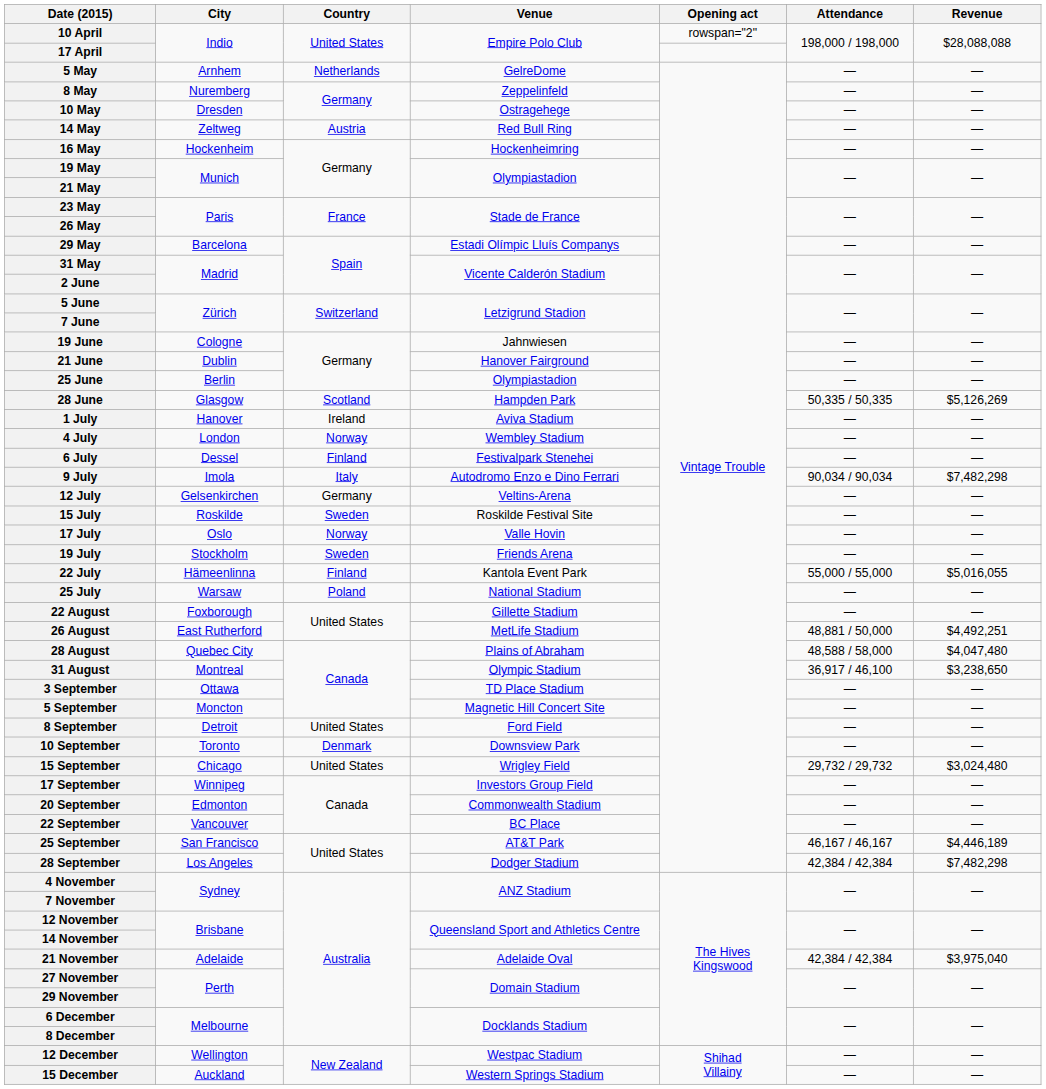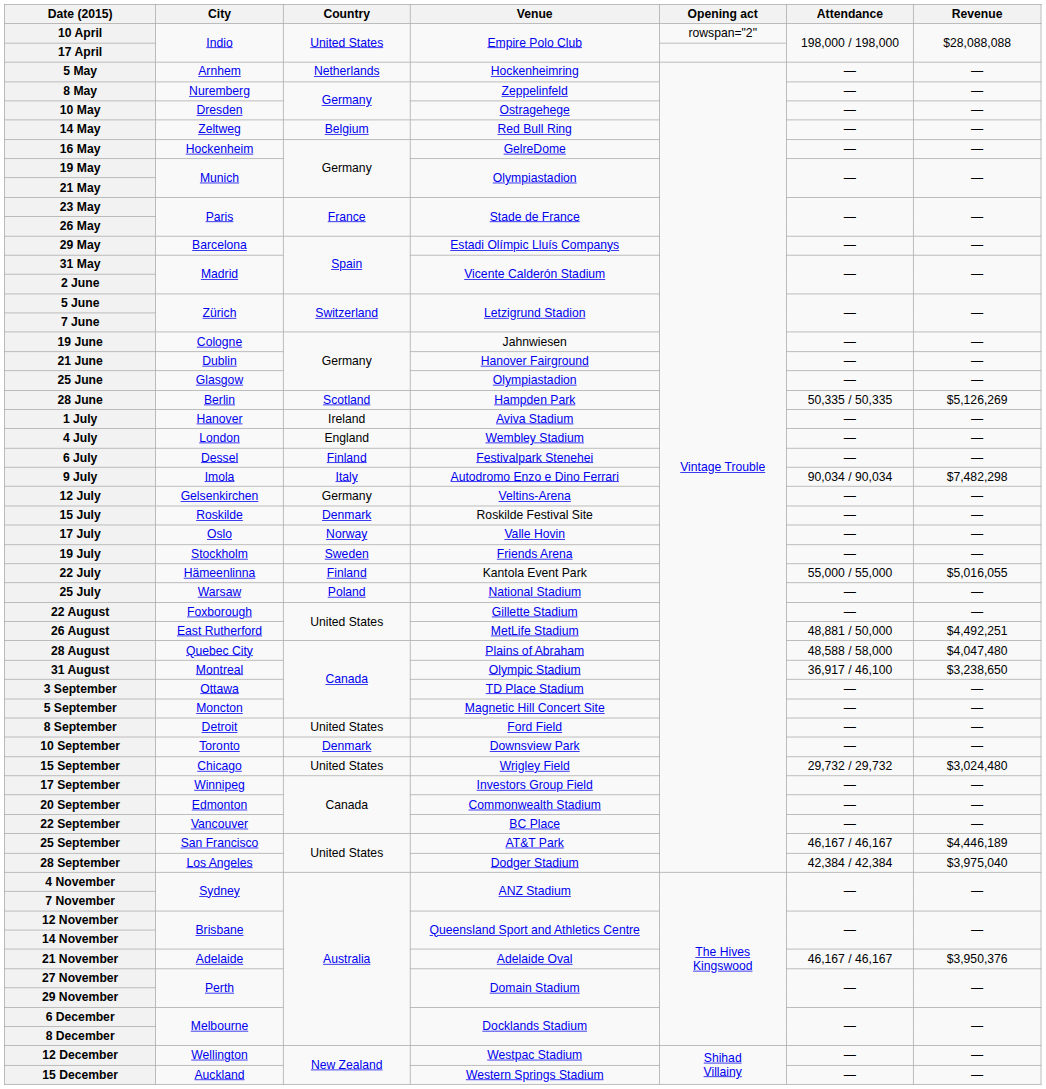5 May | Venue: GelreDome -> Hockenheimring
14 May | Country: Austria -> Belgium
16 May | Venue: Hockenheimring -> GelreDome
25 June | City: Berlin -> Glasgow
28 June | City: Glasgow -> Berlin
4 July | Country: Norway -> England
15 July | Country: Sweden -> Denmark
28 September | Revenue: $7,482,298 -> $3,975,040
21 November | Attendance: 42,384 / 42,384 -> 46,167 / 46,167
21 November | Revenue: $3,975,040 -> $3,950,376
